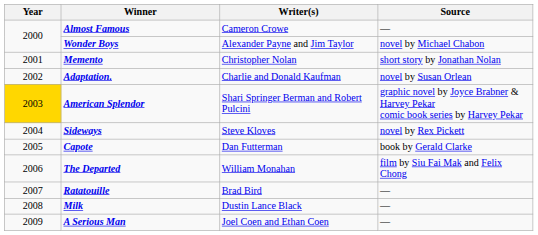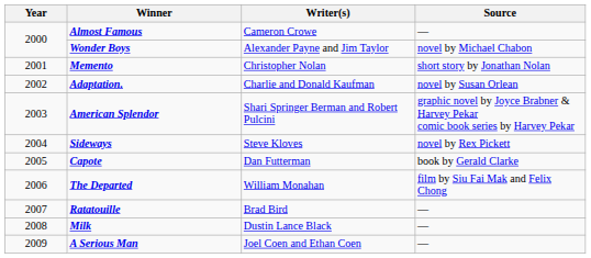American Splendor | Year: gold background -> no background
